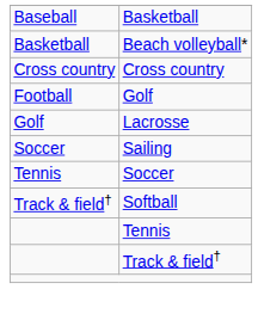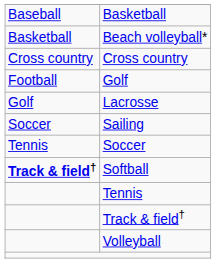Softball | column 1: normal -> bold
+ row: Volleyball
